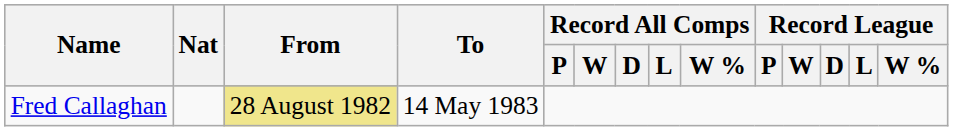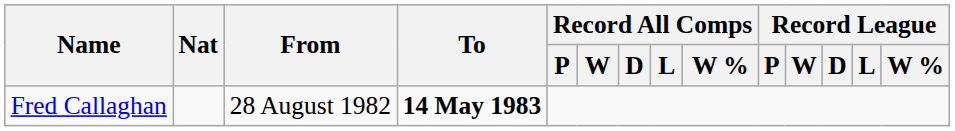Fred Callaghan | From: khaki background -> no background
Fred Callaghan | To: normal -> bold
